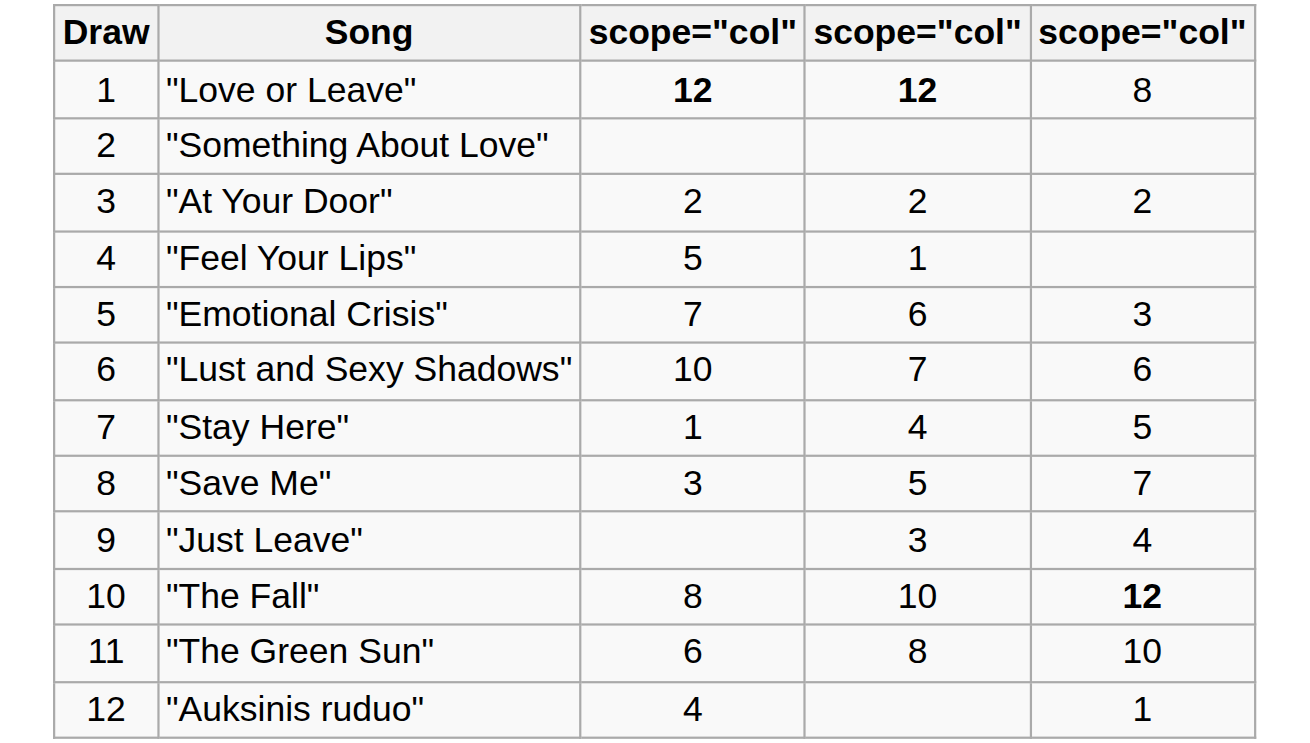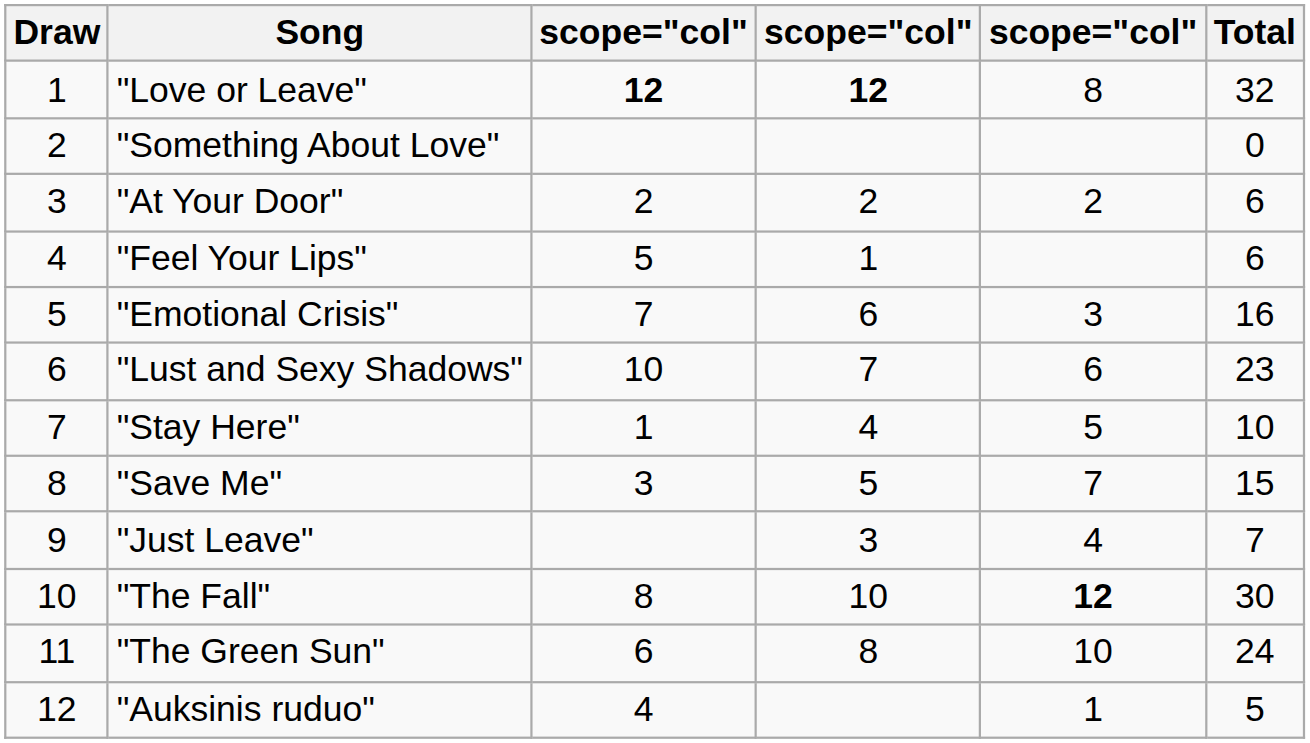+ column: Total | 32 | 0 | 6 | 6 | 16 | 23 | 10 | 15 | 7 | 30 | 24 | 5
